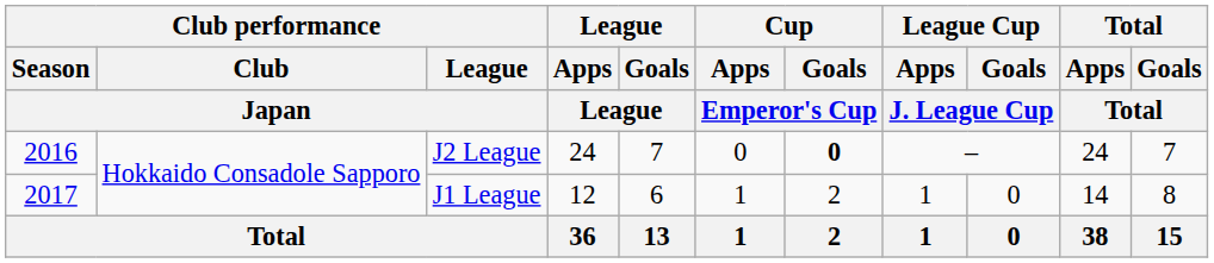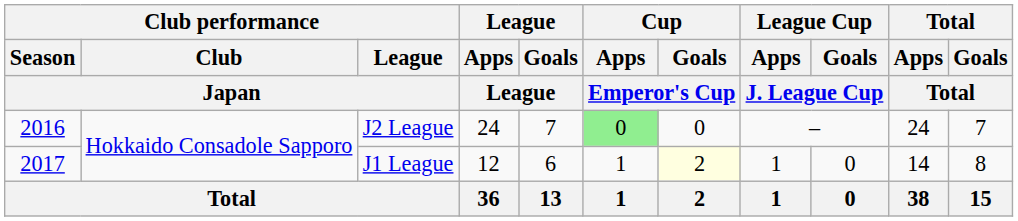J2 League | Cup / Apps / Emperor's Cup: no background -> lightgreen background
J2 League | Cup / Goals / Emperor's Cup: bold -> normal
J1 League | Cup / Goals / Emperor's Cup: no background -> lightyellow background
